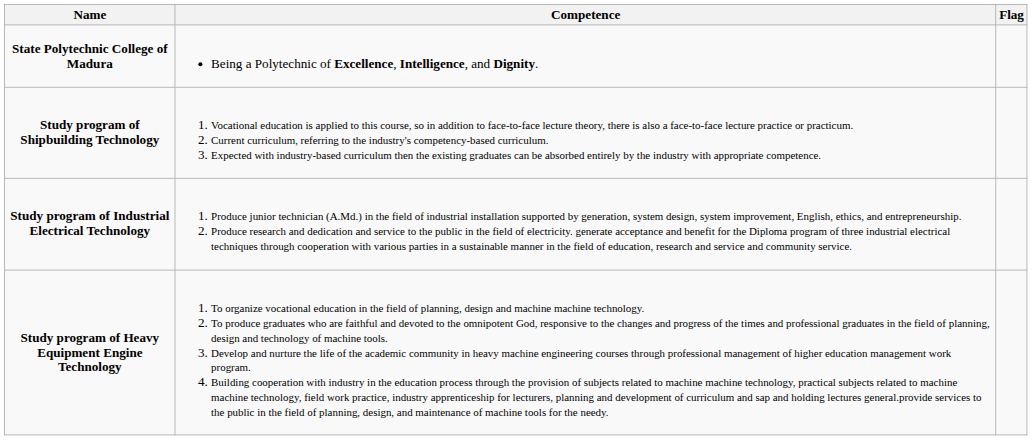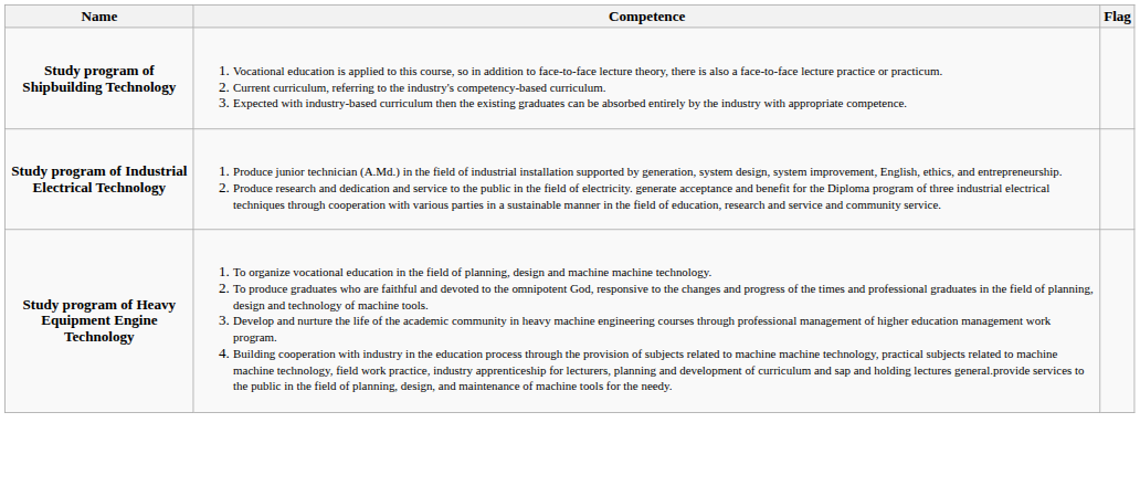- row: State Polytechnic College of Madura | Being a Polytechnic of Excellence, Intelligence, and Dignity.
